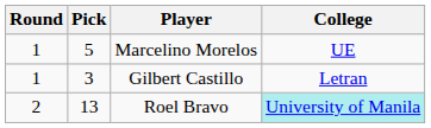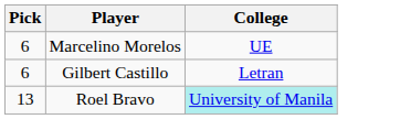- column: Round | 1 | 1 | 2
Marcelino Morelos | Pick: 5 -> 6
Gilbert Castillo | Pick: 3 -> 6
